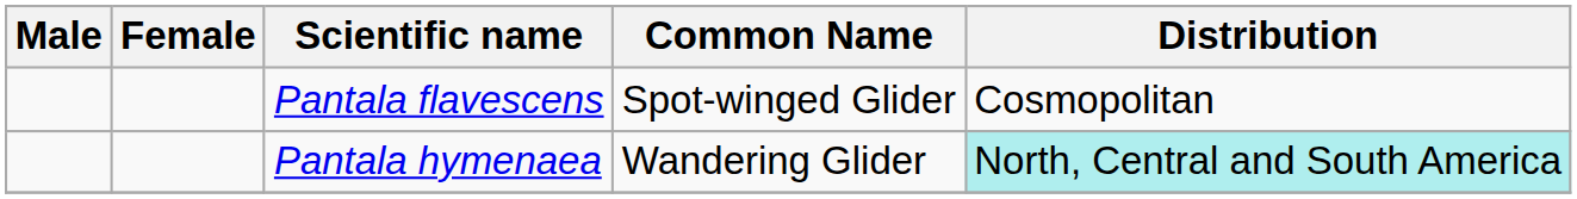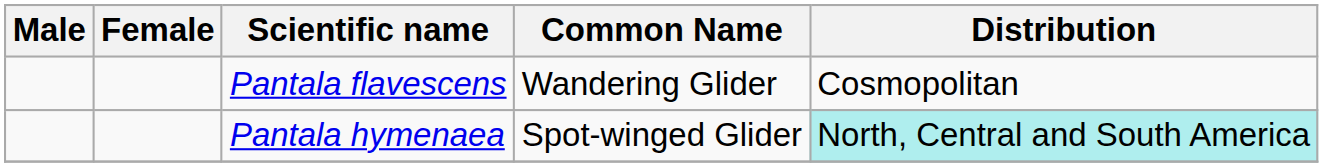Pantala flavescens | Common Name: Spot-winged Glider -> Wandering Glider
Pantala hymenaea | Common Name: Wandering Glider -> Spot-winged Glider
